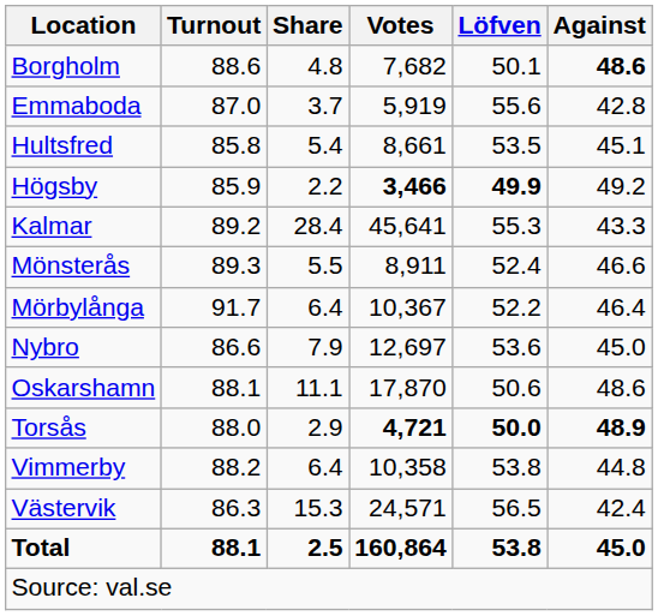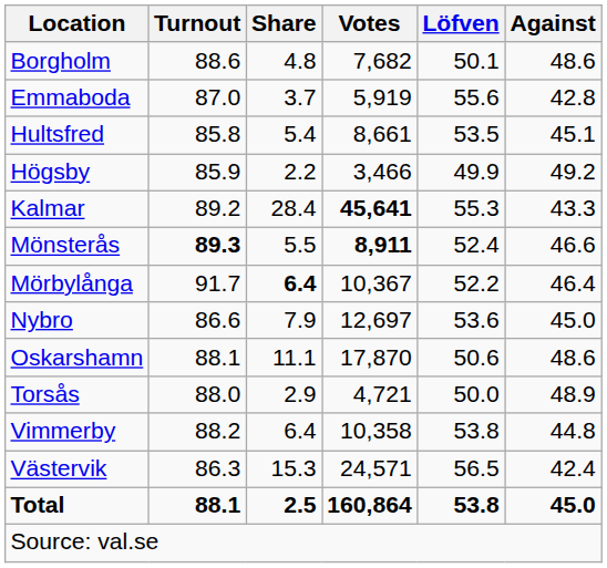Borgholm | Against: bold -> normal
Högsby | Votes: bold -> normal
Högsby | Löfven: bold -> normal
Kalmar | Votes: normal -> bold
Mönsterås | Turnout: normal -> bold
Mönsterås | Votes: normal -> bold
Mörbylånga | Share: normal -> bold
Torsås | Votes: bold -> normal
Torsås | Löfven: bold -> normal
Torsås | Against: bold -> normal
